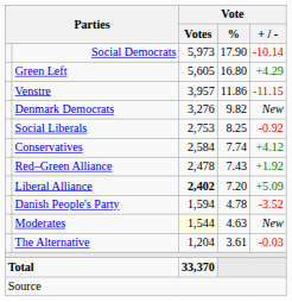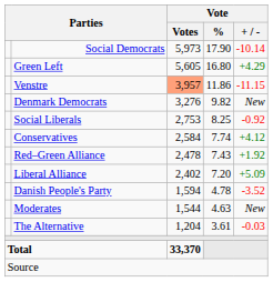Venstre | Vote / Votes: no background -> lightsalmon background
Liberal Alliance | Vote / Votes: bold -> normal
Moderates | Vote / Votes: lightyellow background -> no background
